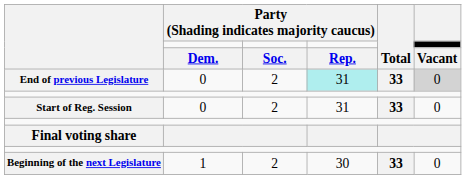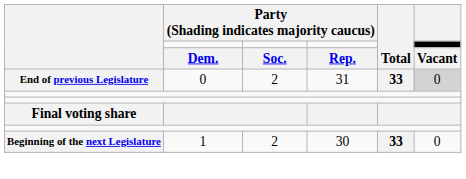End of previous Legislature | column 4: paleturquoise background -> no background
- row: Start of Reg. Session | 0 | 2 | 31 | 33 | 0
